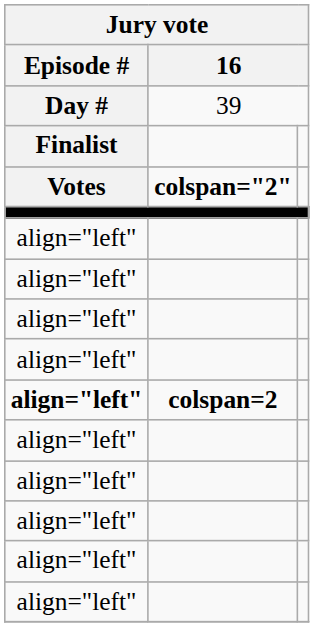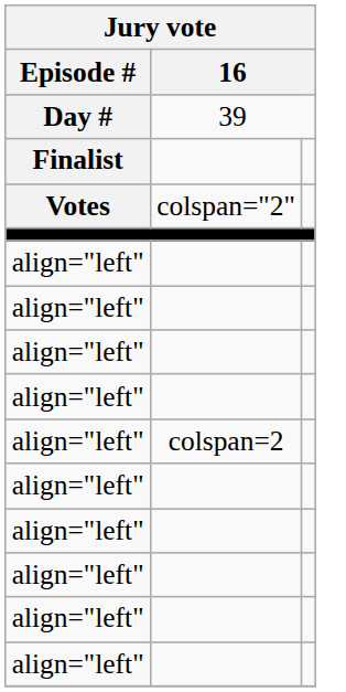Votes | column 2: bold -> normal
align="left" / colspan=2 | Jury vote / Episode #: bold -> normal
align="left" / colspan=2 | column 2: bold -> normal
